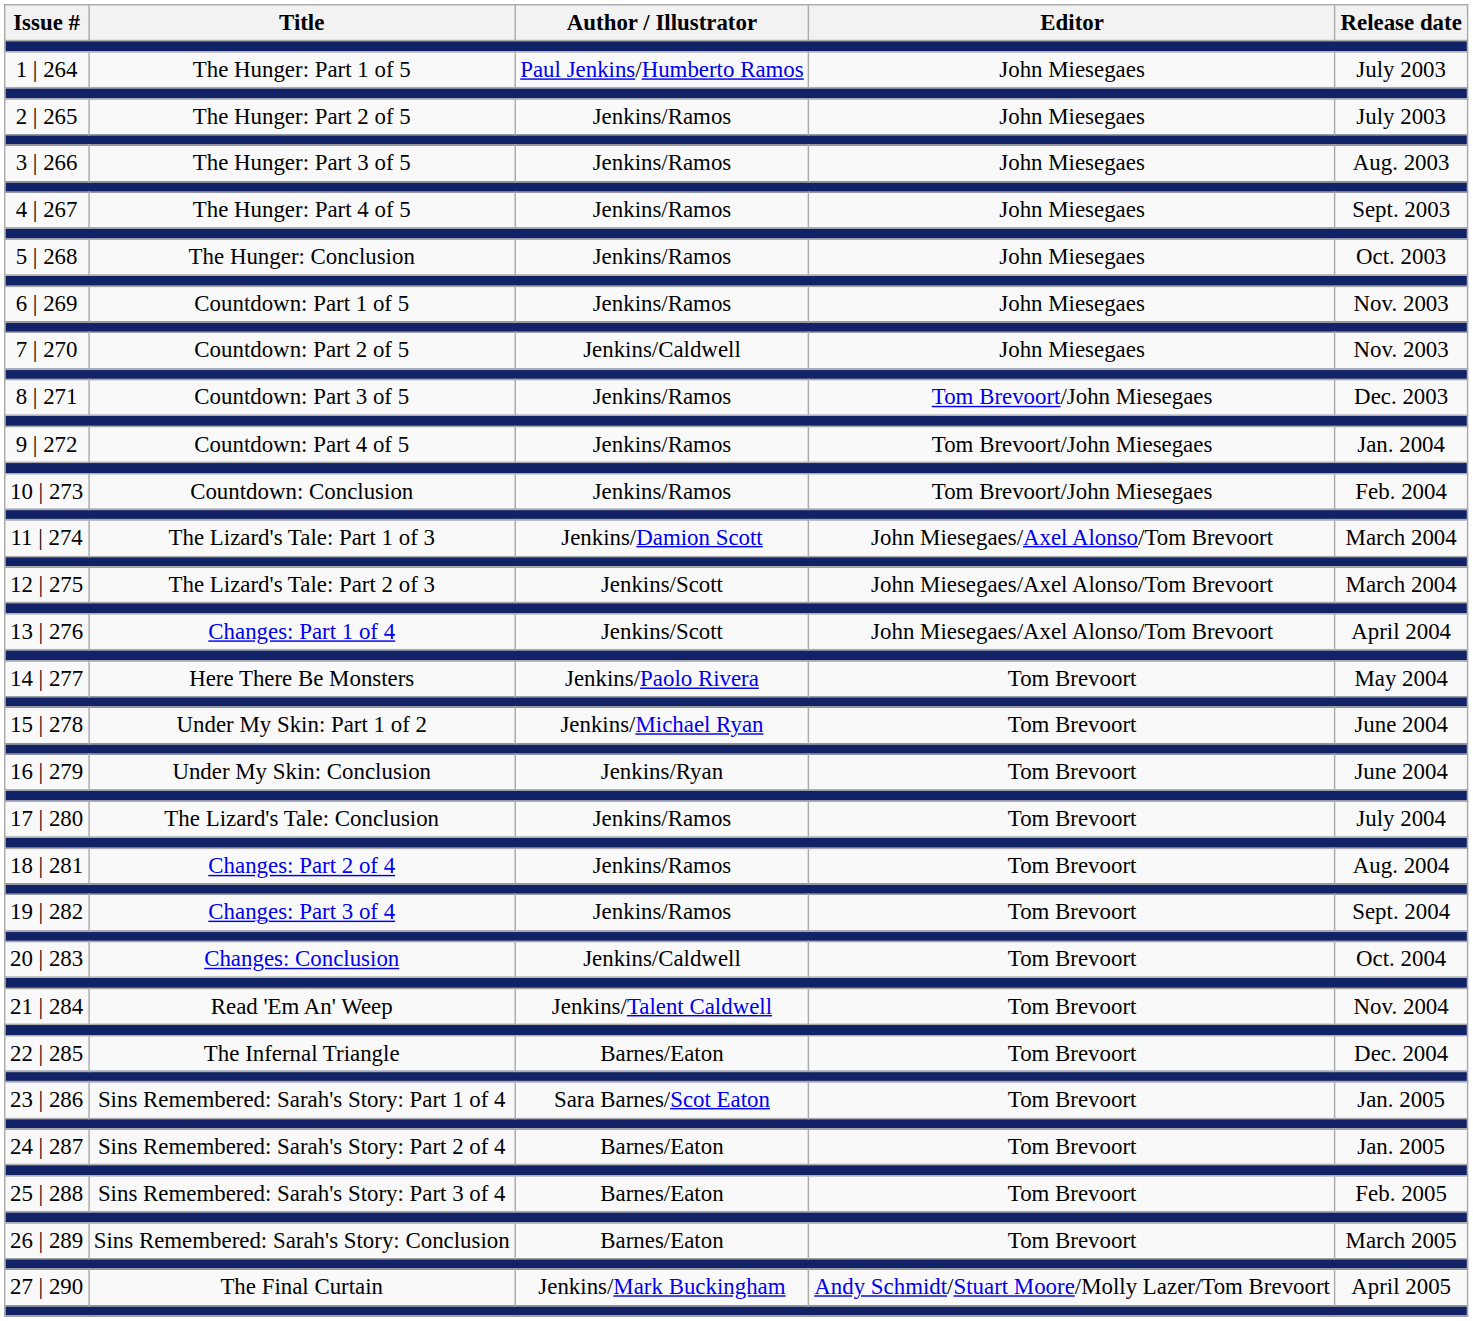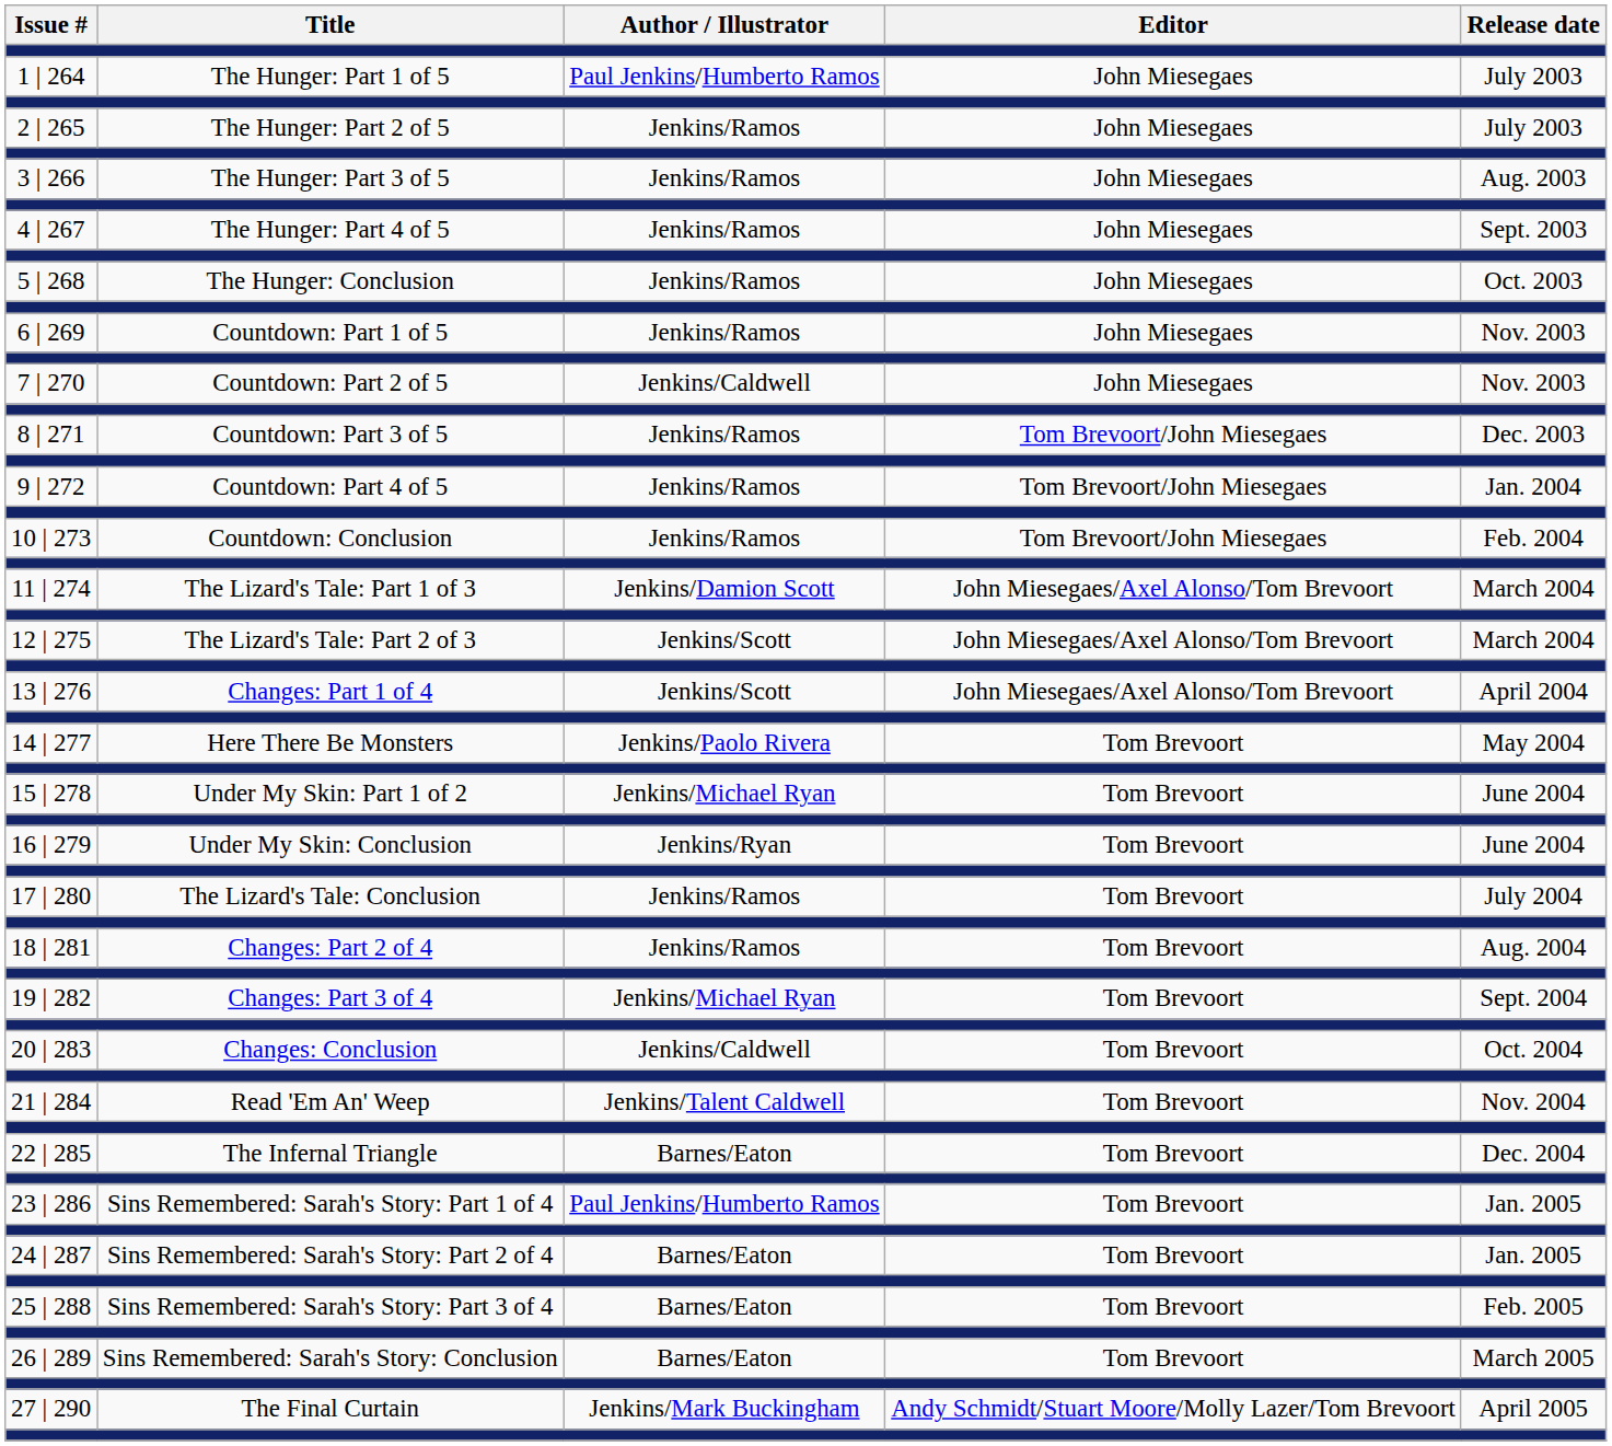row 39 | Author / Illustrator: Jenkins/Ramos -> Jenkins/Michael Ryan
row 47 | Author / Illustrator: Sara Barnes/Scot Eaton -> Paul Jenkins/Humberto Ramos
